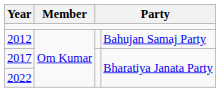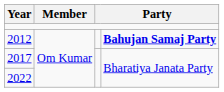2012 | column 4: normal -> bold
